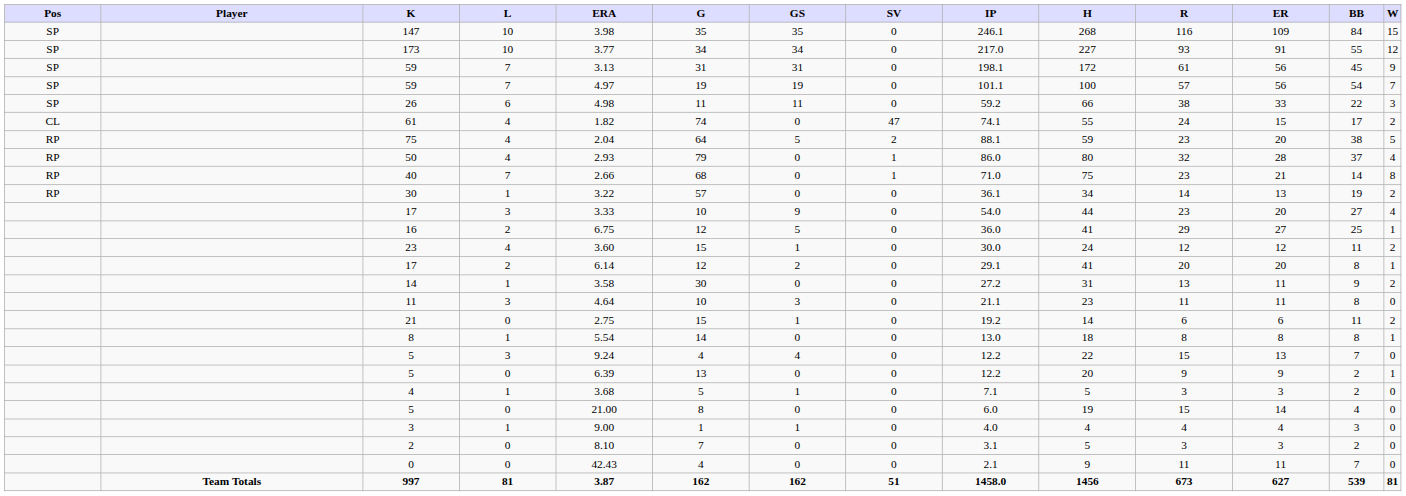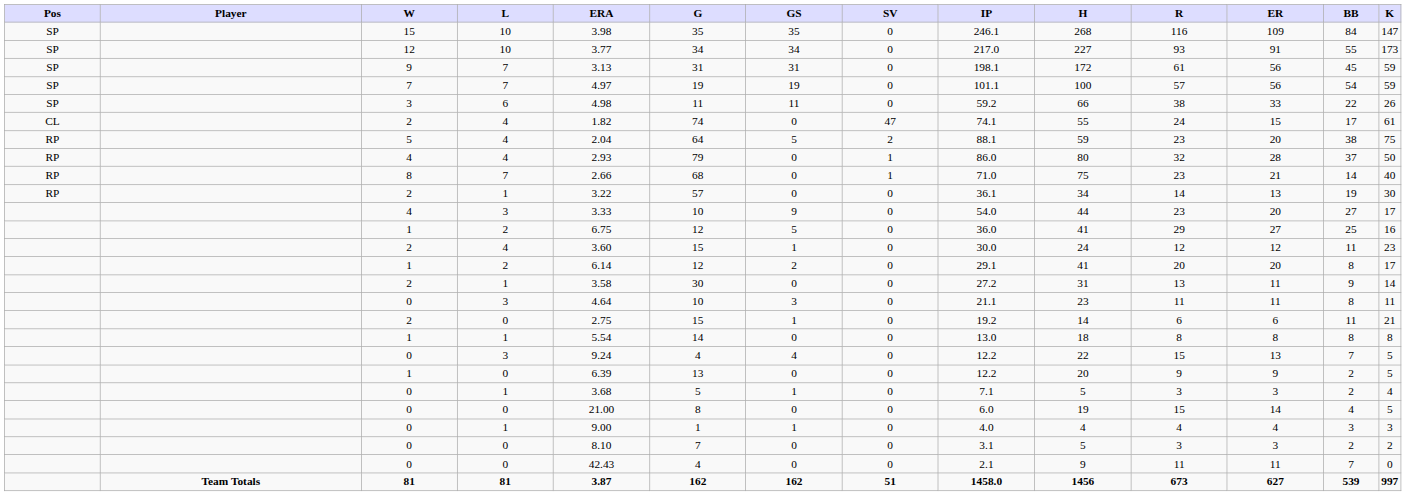columns swapped: W <-> K
